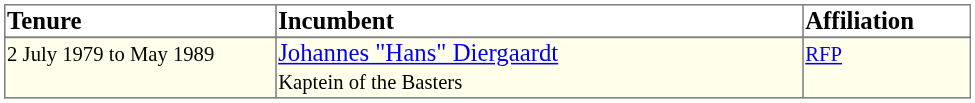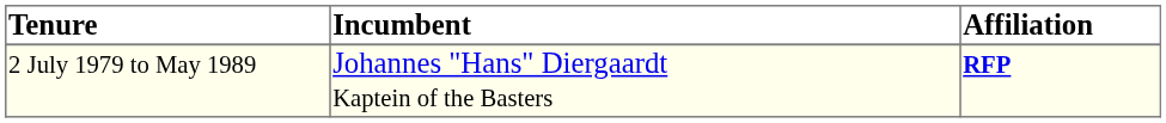2 July 1979 to May 1989 | Affiliation: normal -> bold
